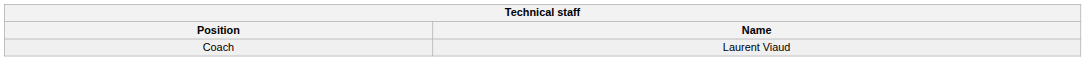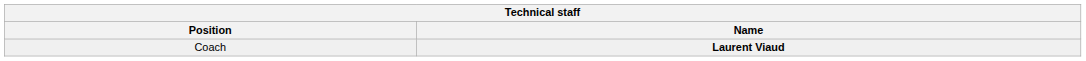Coach | Name: normal -> bold
